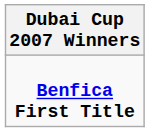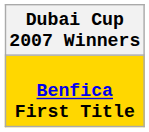row 2 | column 1: no background -> gold background
